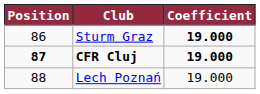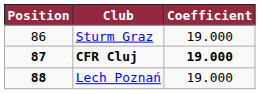Sturm Graz | Coefficient: bold -> normal
Lech Poznań | Position: normal -> bold
